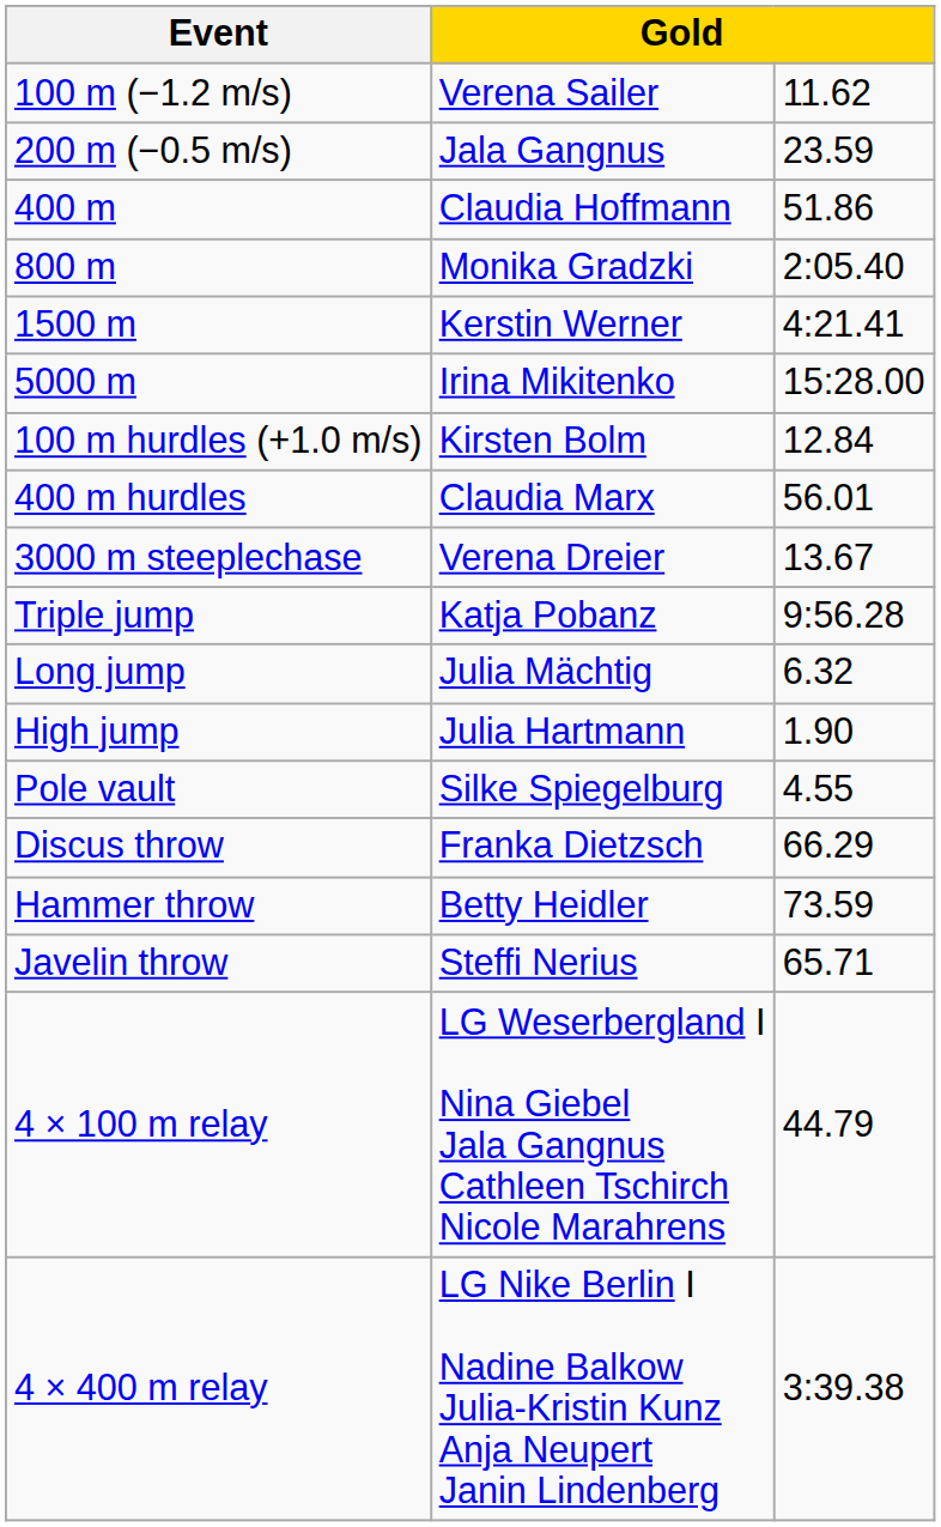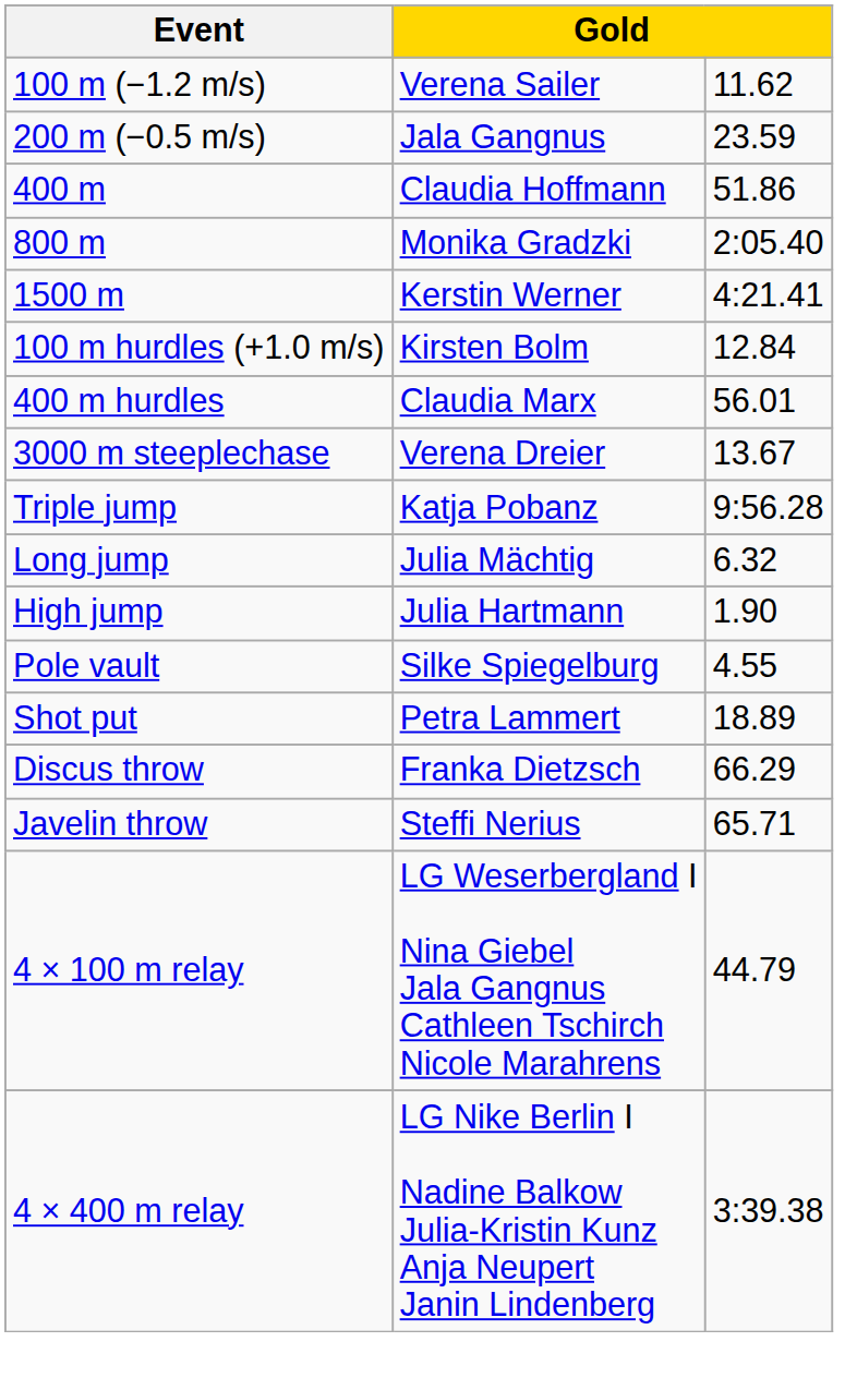- row: 5000 m | Irina Mikitenko | 15:28.00
+ row: Shot put | Petra Lammert | 18.89
- row: Hammer throw | Betty Heidler | 73.59
